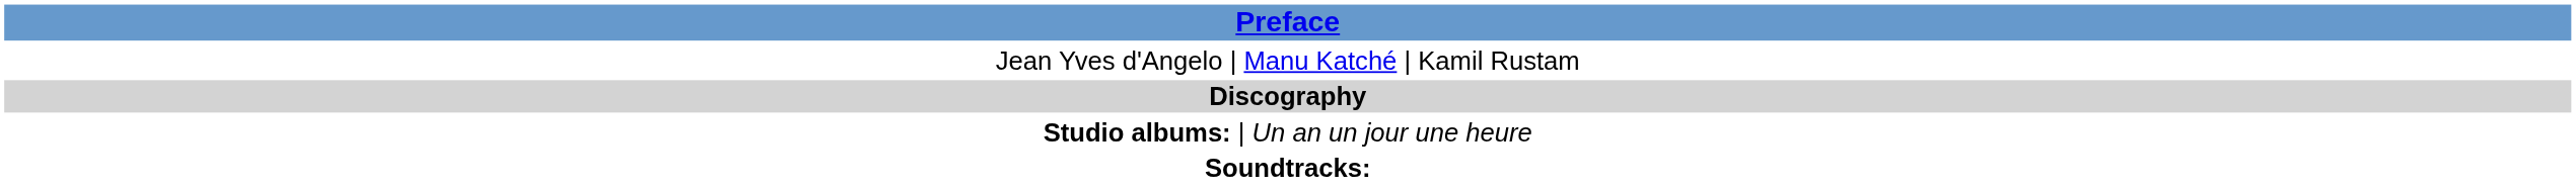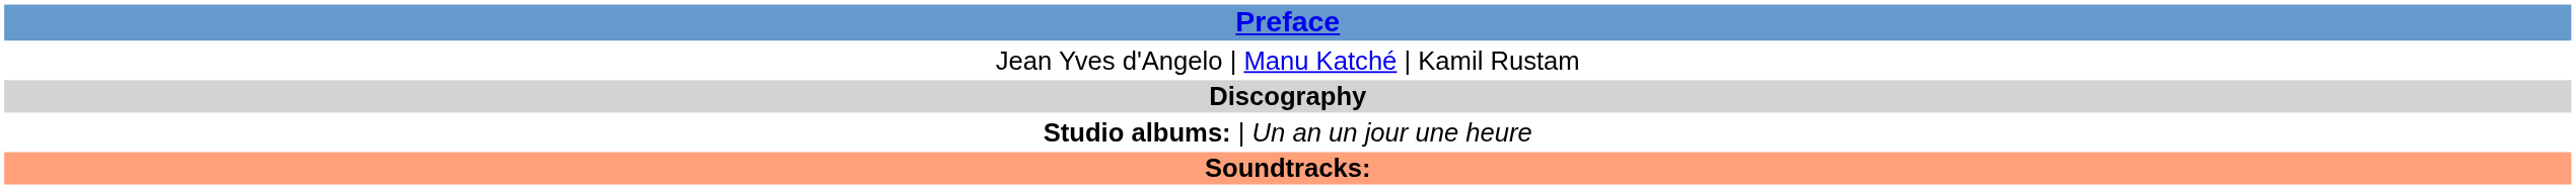row 5 | column 1: no background -> lightsalmon background
